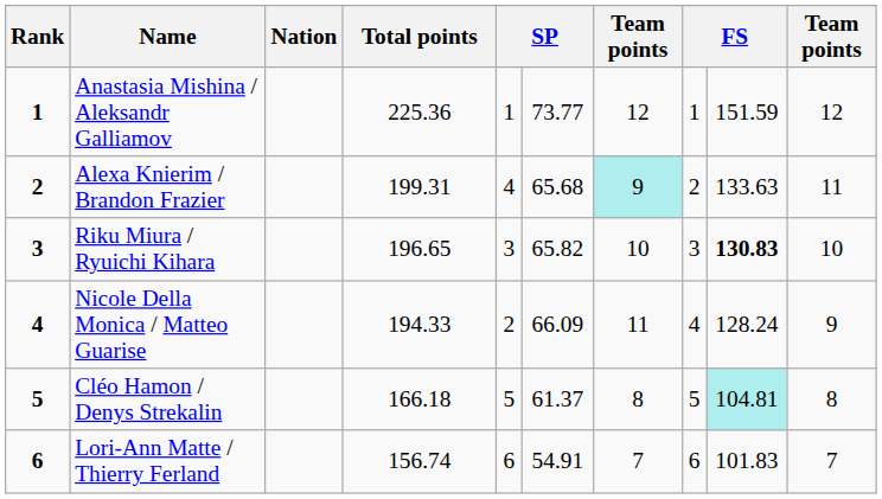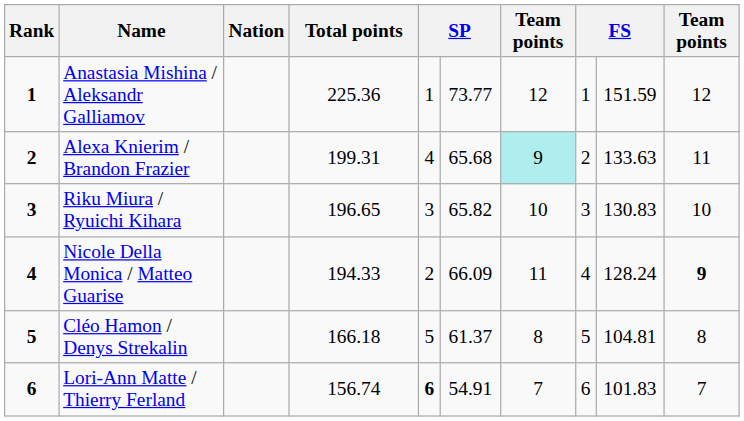Riku Miura / Ryuichi Kihara | column 9: bold -> normal
Nicole Della Monica / Matteo Guarise | column 10: normal -> bold
Cléo Hamon / Denys Strekalin | column 9: paleturquoise background -> no background
Lori-Ann Matte / Thierry Ferland | column 5: normal -> bold
